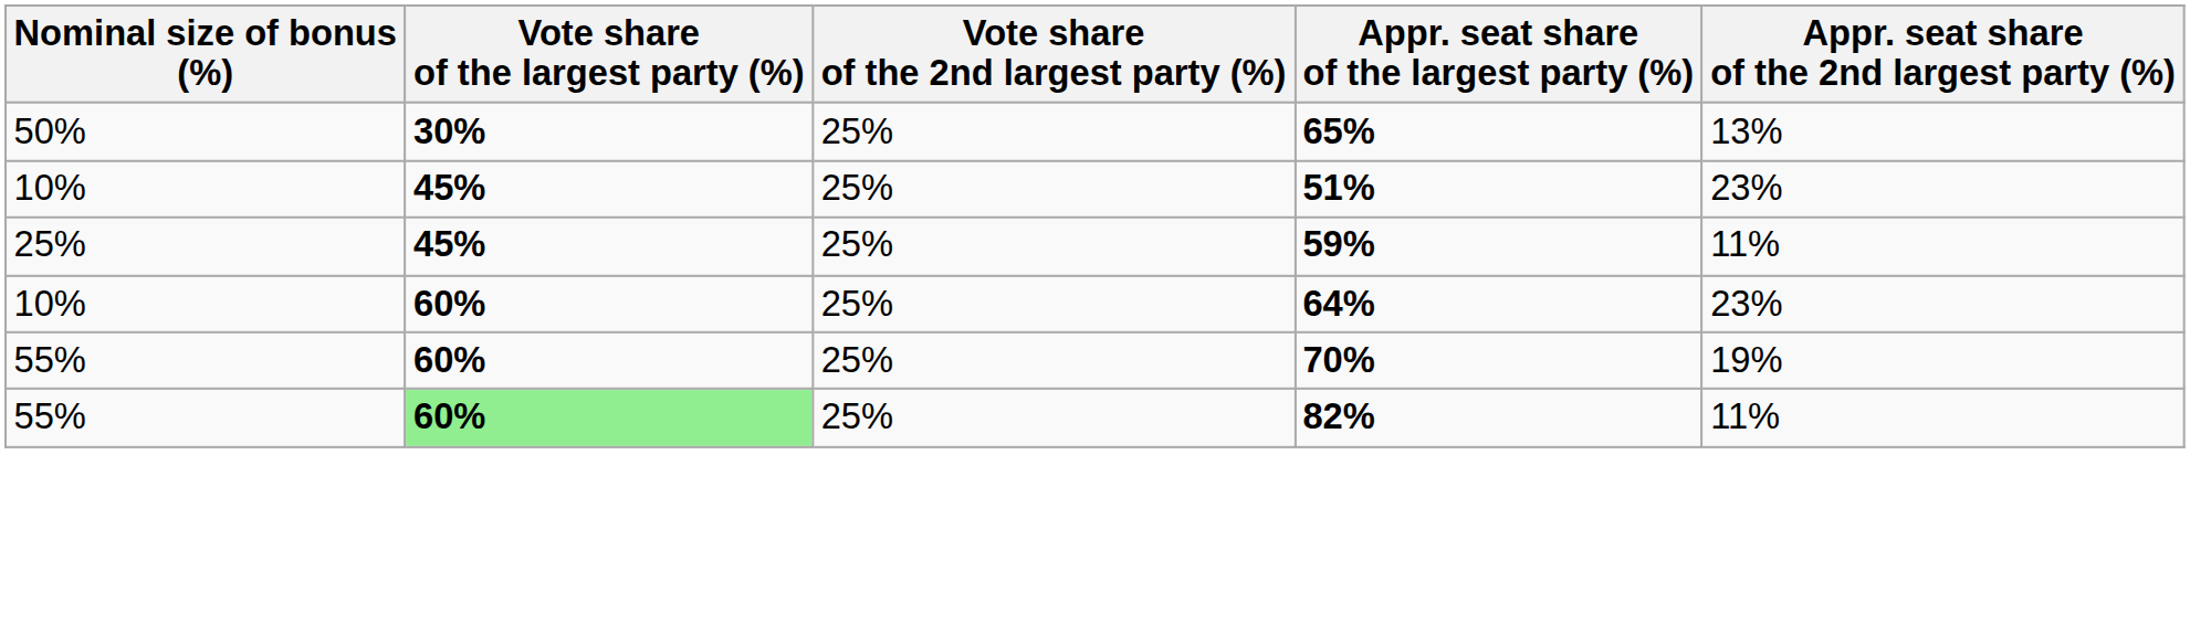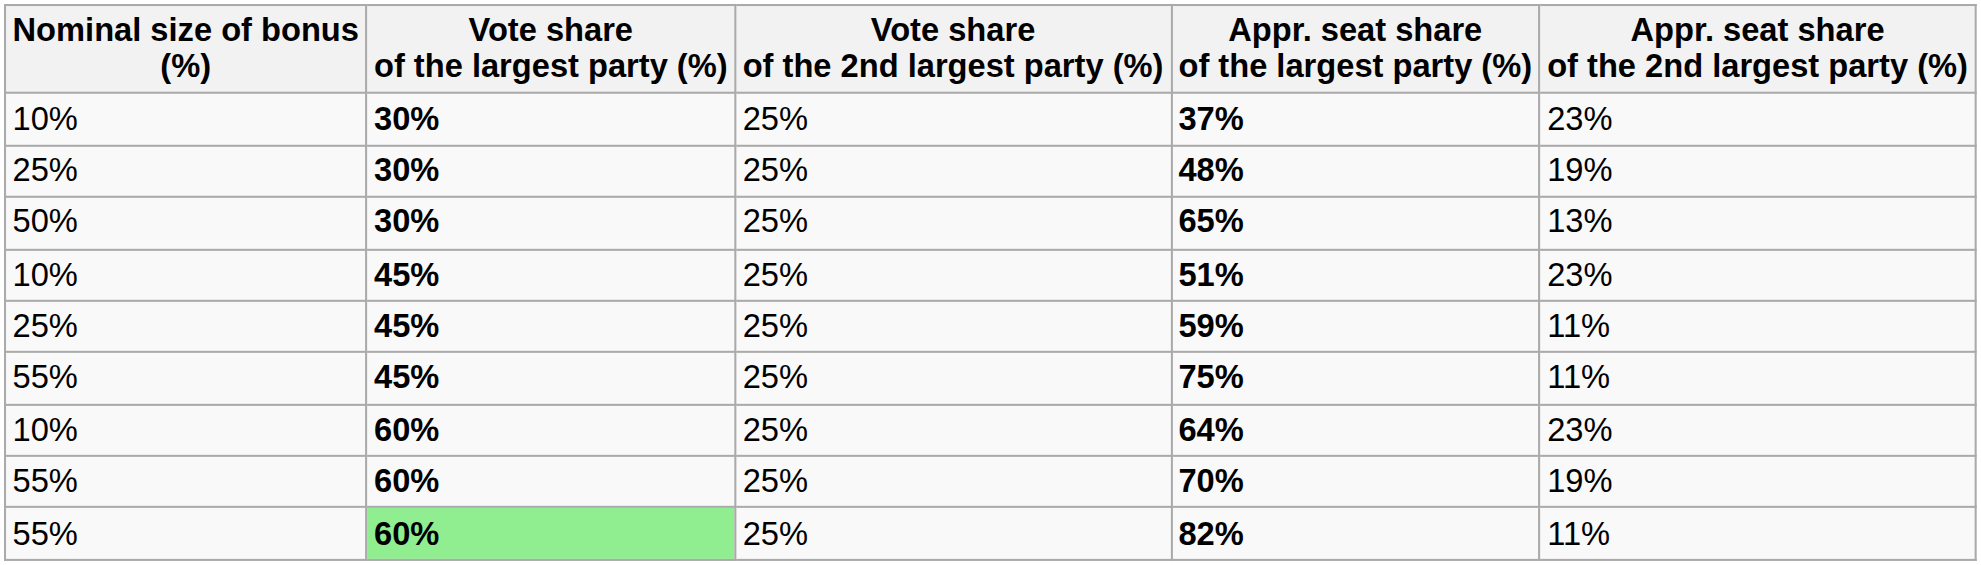+ row: 10% | 30% | 25% | 37% | 23%
+ row: 25% | 30% | 25% | 48% | 19%
+ row: 55% | 45% | 25% | 75% | 11%
